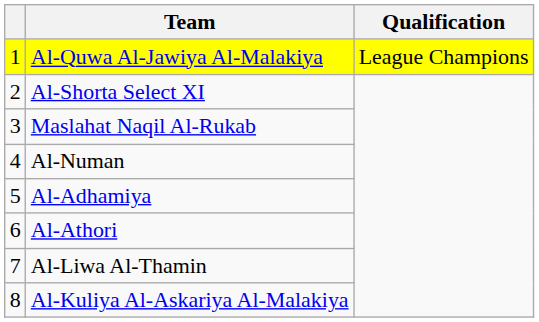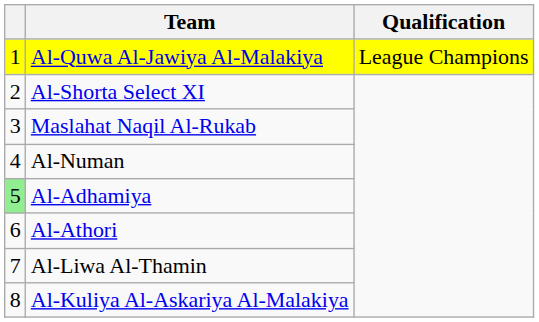Al-Adhamiya | column 1: no background -> lightgreen background
